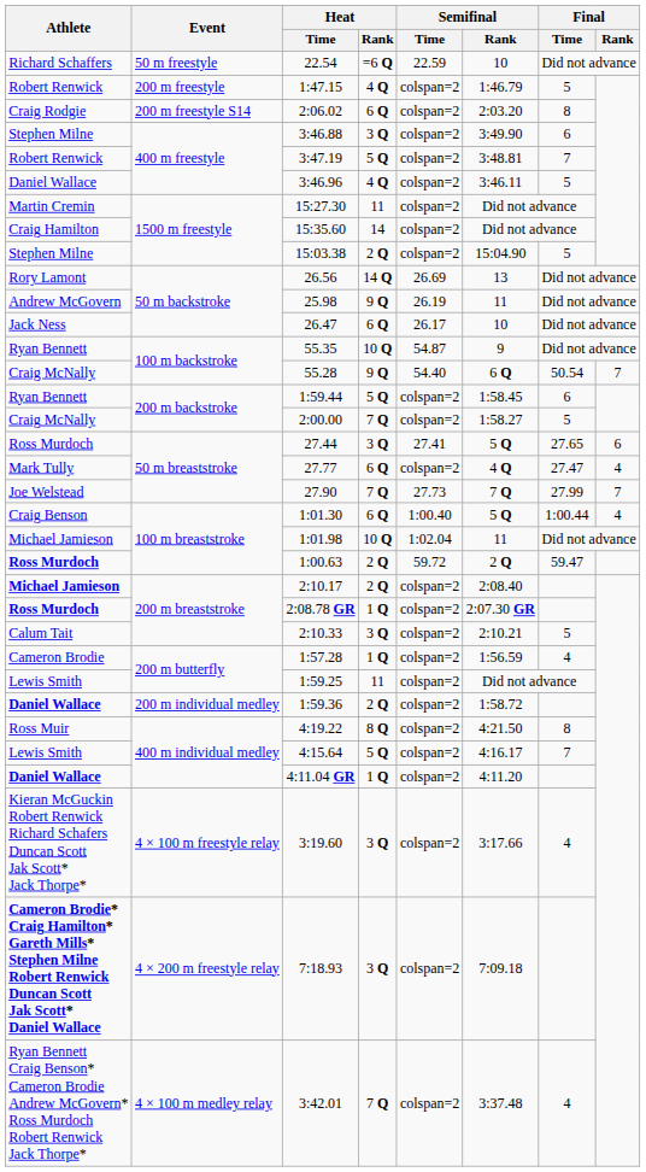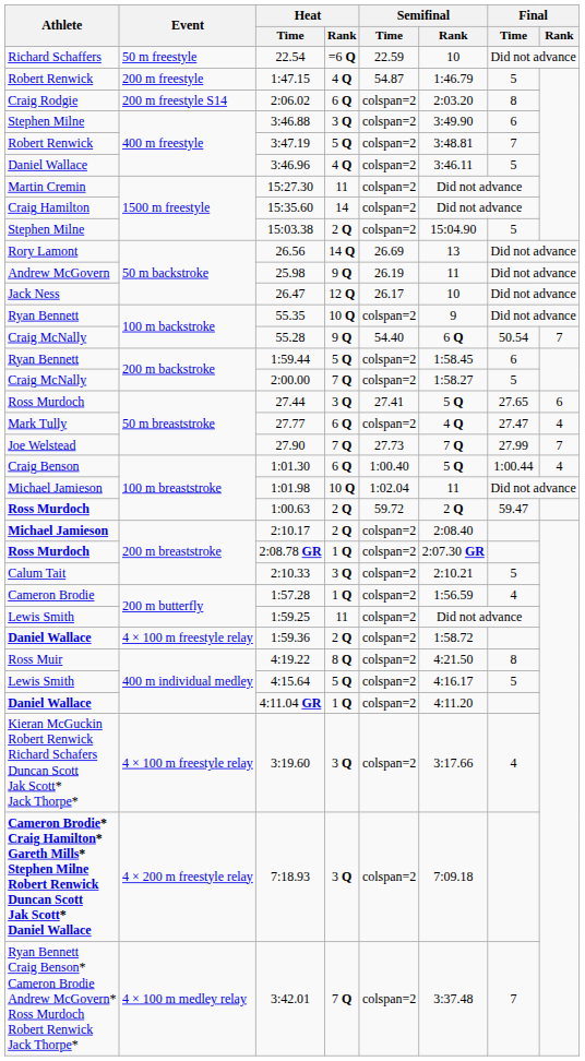1:47.15 | Semifinal / Time: colspan=2 -> 54.87
26.47 | Heat / Rank: 6 Q -> 12 Q
55.35 | Semifinal / Time: 54.87 -> colspan=2
1:59.36 | Event: 200 m individual medley -> 4 × 100 m freestyle relay
4:15.64 | Final / Time: 7 -> 5
3:42.01 | Final / Time: 4 -> 7
